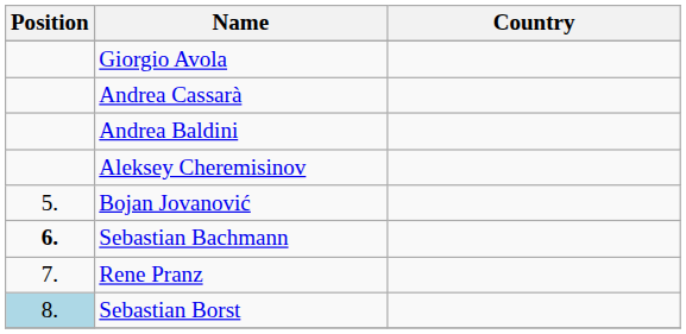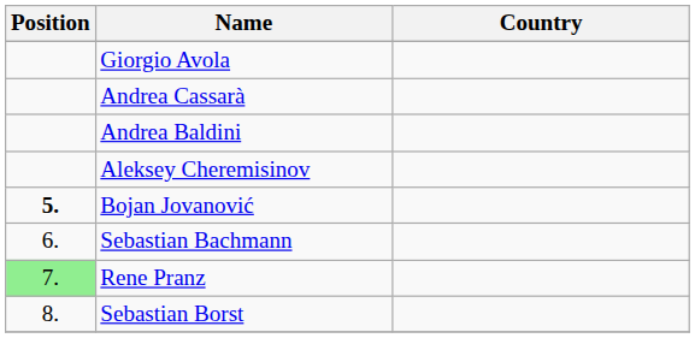Bojan Jovanović | Position: normal -> bold
Sebastian Bachmann | Position: bold -> normal
Rene Pranz | Position: no background -> lightgreen background
Sebastian Borst | Position: lightblue background -> no background
